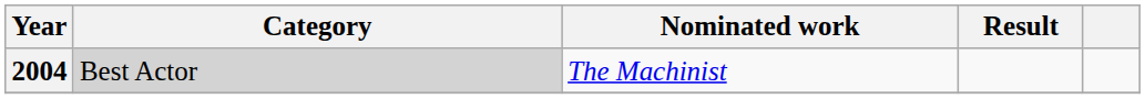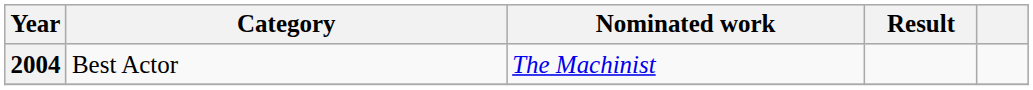2004 | Category: lightgrey background -> no background
